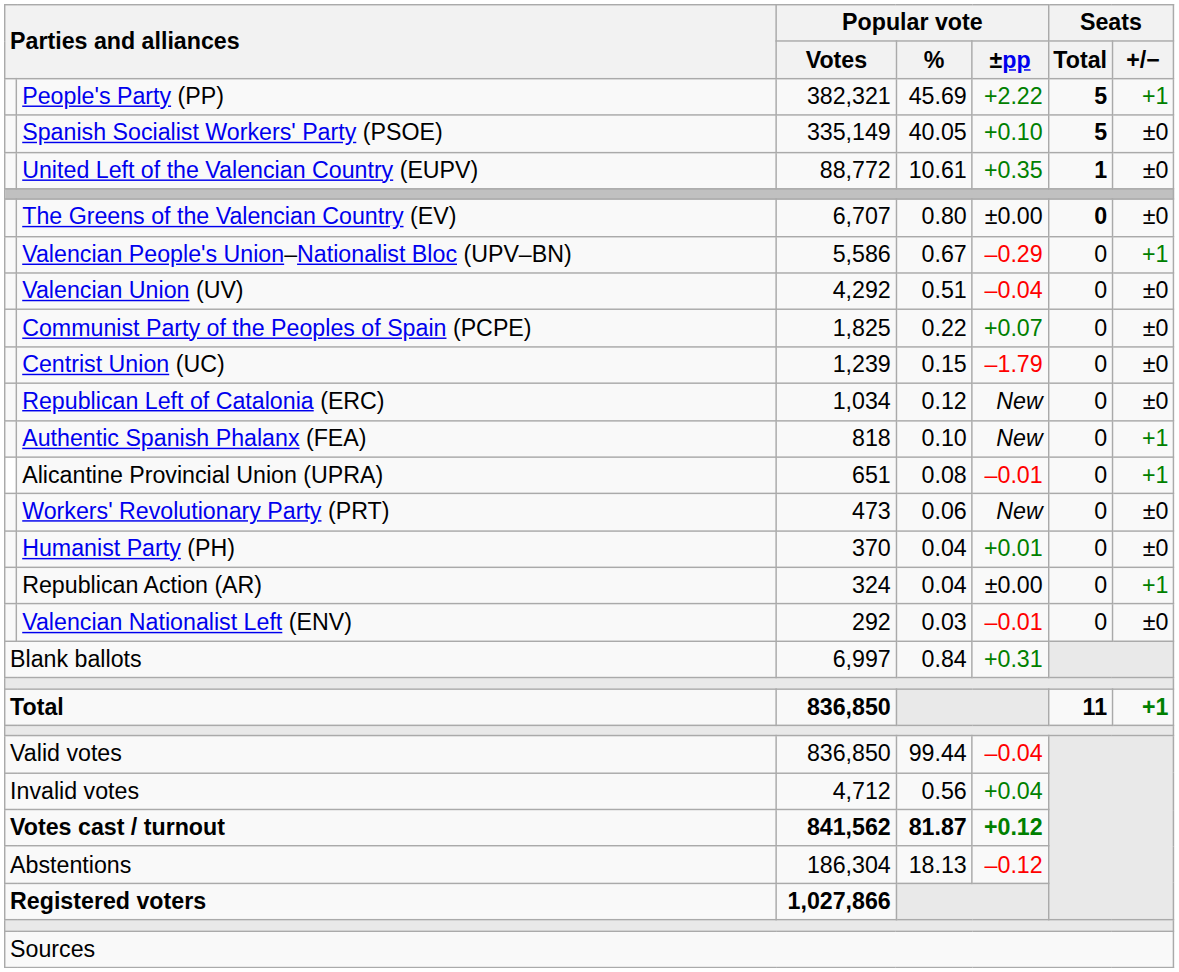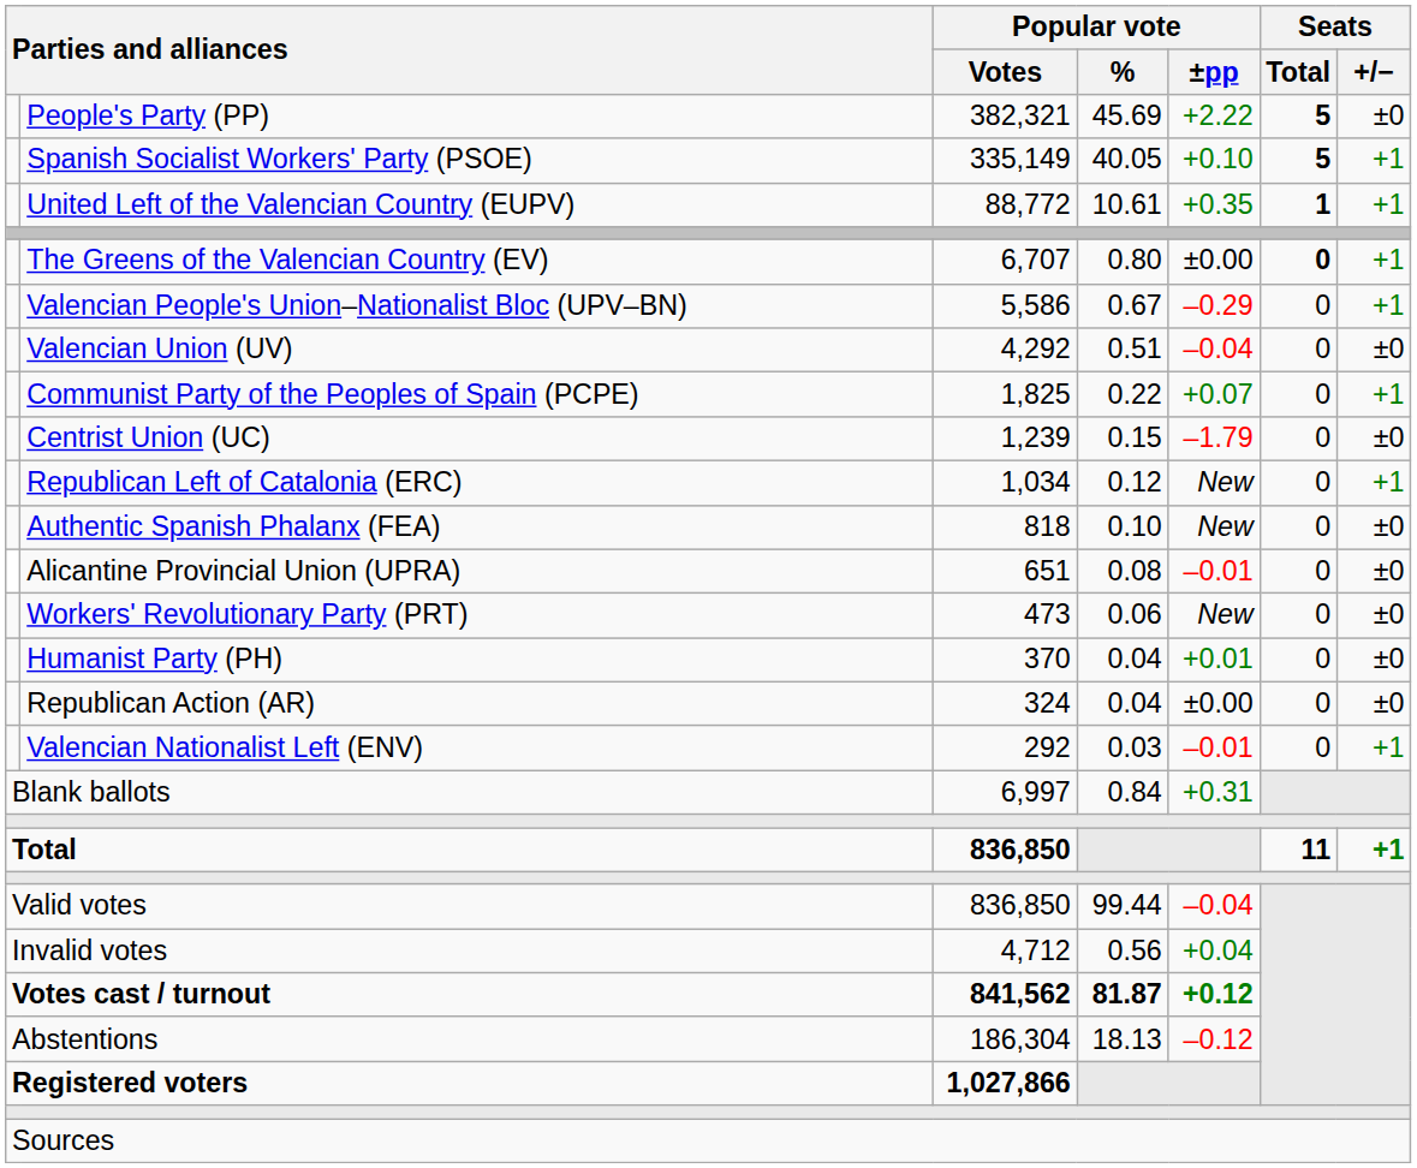People's Party (PP) | Seats / +/−: +1 -> ±0
Spanish Socialist Workers' Party (PSOE) | Seats / +/−: ±0 -> +1
United Left of the Valencian Country (EUPV) | Seats / +/−: ±0 -> +1
The Greens of the Valencian Country (EV) | Seats / +/−: ±0 -> +1
Communist Party of the Peoples of Spain (PCPE) | Seats / +/−: ±0 -> +1
Republican Left of Catalonia (ERC) | Seats / +/−: ±0 -> +1
Authentic Spanish Phalanx (FEA) | Seats / +/−: +1 -> ±0
Alicantine Provincial Union (UPRA) | Seats / +/−: +1 -> ±0
Republican Action (AR) | Seats / +/−: +1 -> ±0
Valencian Nationalist Left (ENV) | Seats / +/−: ±0 -> +1
